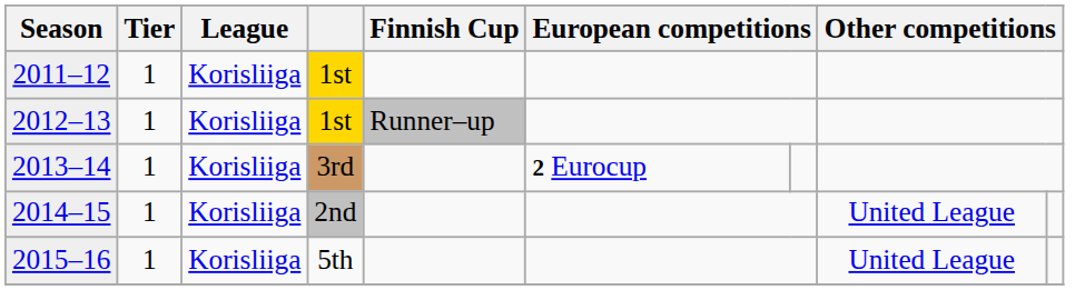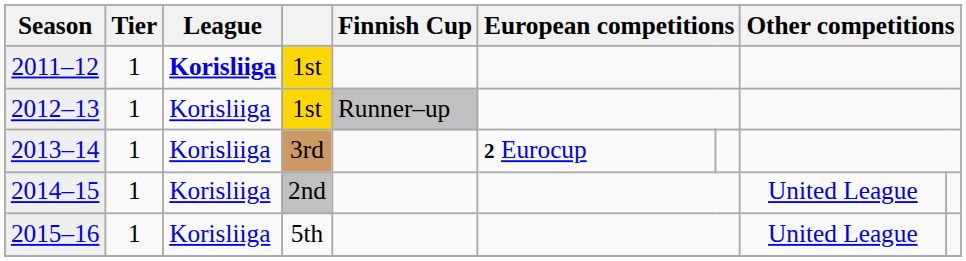2011–12 | League: normal -> bold
